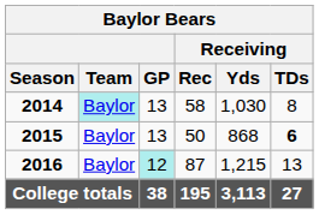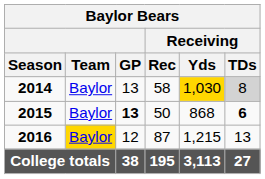2014 | Team: paleturquoise background -> no background
2014 | Receiving / Yds: no background -> gold background
2014 | Receiving / TDs: no background -> lightgrey background
2015 | GP: normal -> bold
2016 | Team: no background -> gold background
2016 | GP: paleturquoise background -> no background
